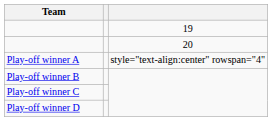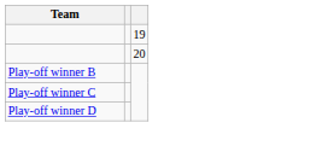- row: Play-off winner A | style="text-align:center" rowspan="4"
